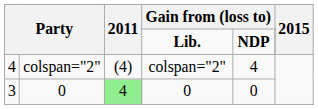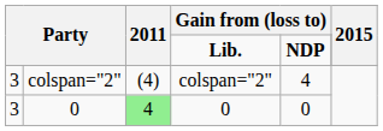row 3 | column 1: 4 -> 3
